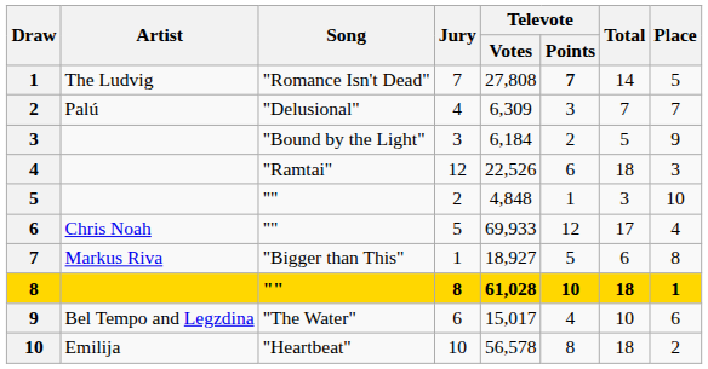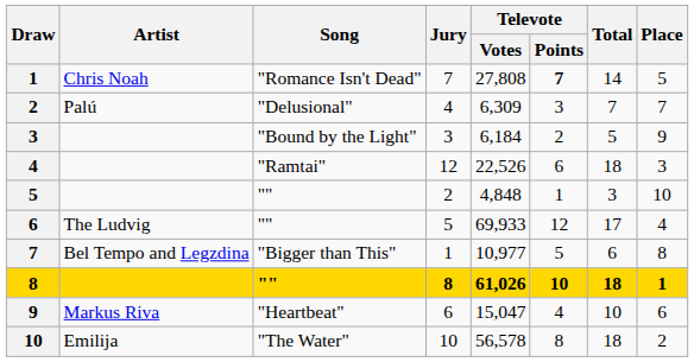row 3 | Artist: The Ludvig -> Chris Noah
row 8 | Artist: Chris Noah -> The Ludvig
row 9 | Artist: Markus Riva -> Bel Tempo and Legzdina
row 9 | Televote / Votes: 18,927 -> 10,977
row 10 | Televote / Votes: 61,028 -> 61,026
row 11 | Artist: Bel Tempo and Legzdina -> Markus Riva
row 11 | Song: "The Water" -> "Heartbeat"
row 11 | Televote / Votes: 15,017 -> 15,047
row 12 | Song: "Heartbeat" -> "The Water"
